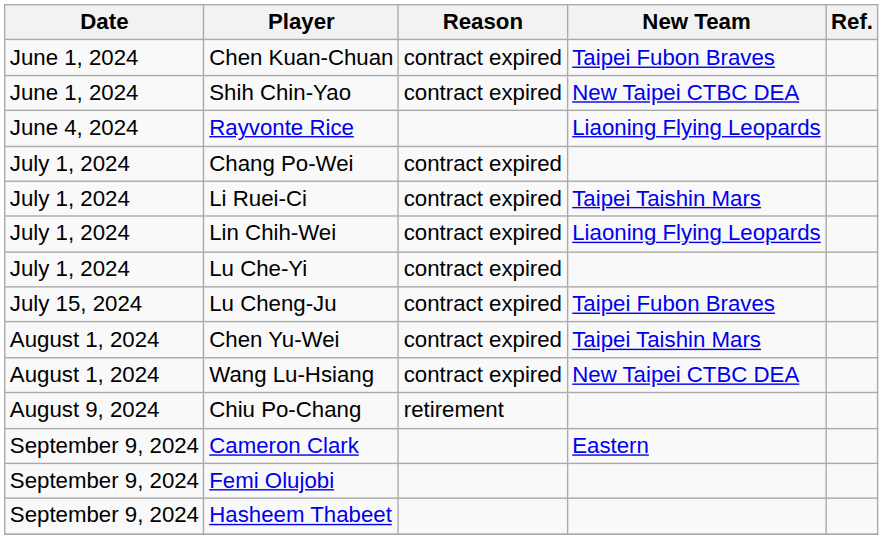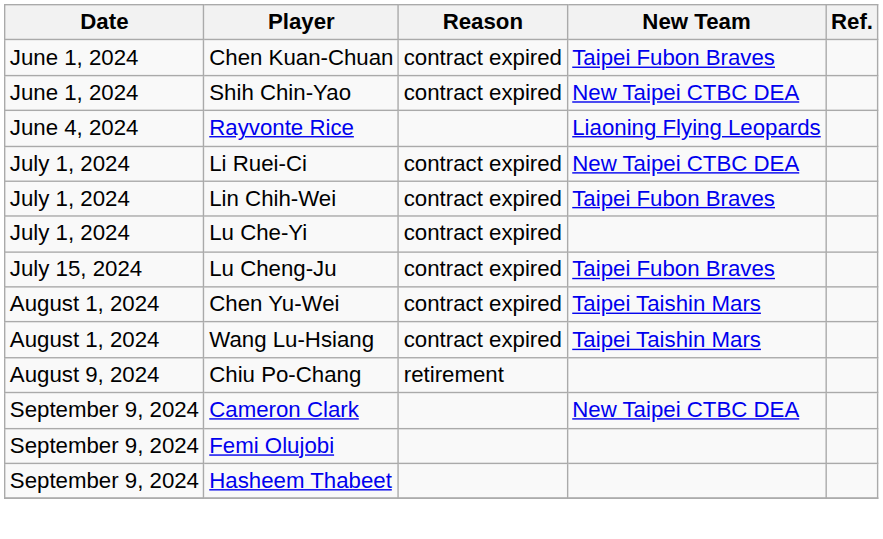- row: July 1, 2024 | Chang Po-Wei | contract expired
Li Ruei-Ci | New Team: Taipei Taishin Mars -> New Taipei CTBC DEA
Lin Chih-Wei | New Team: Liaoning Flying Leopards -> Taipei Fubon Braves
Wang Lu-Hsiang | New Team: New Taipei CTBC DEA -> Taipei Taishin Mars
Cameron Clark | New Team: Eastern -> New Taipei CTBC DEA
